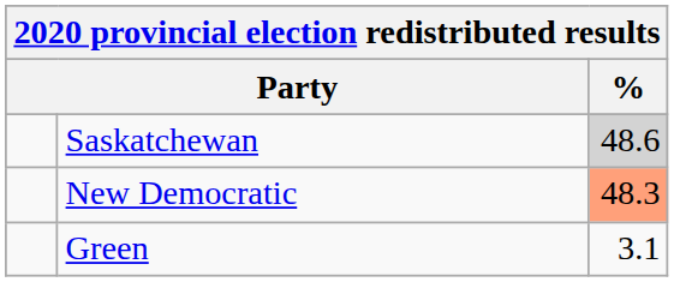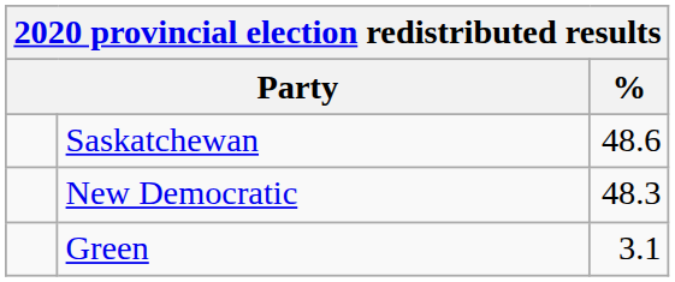Saskatchewan | %: lightgrey background -> no background
New Democratic | %: lightsalmon background -> no background
